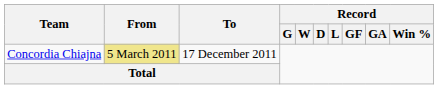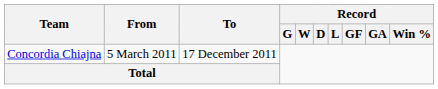Concordia Chiajna | From: khaki background -> no background
